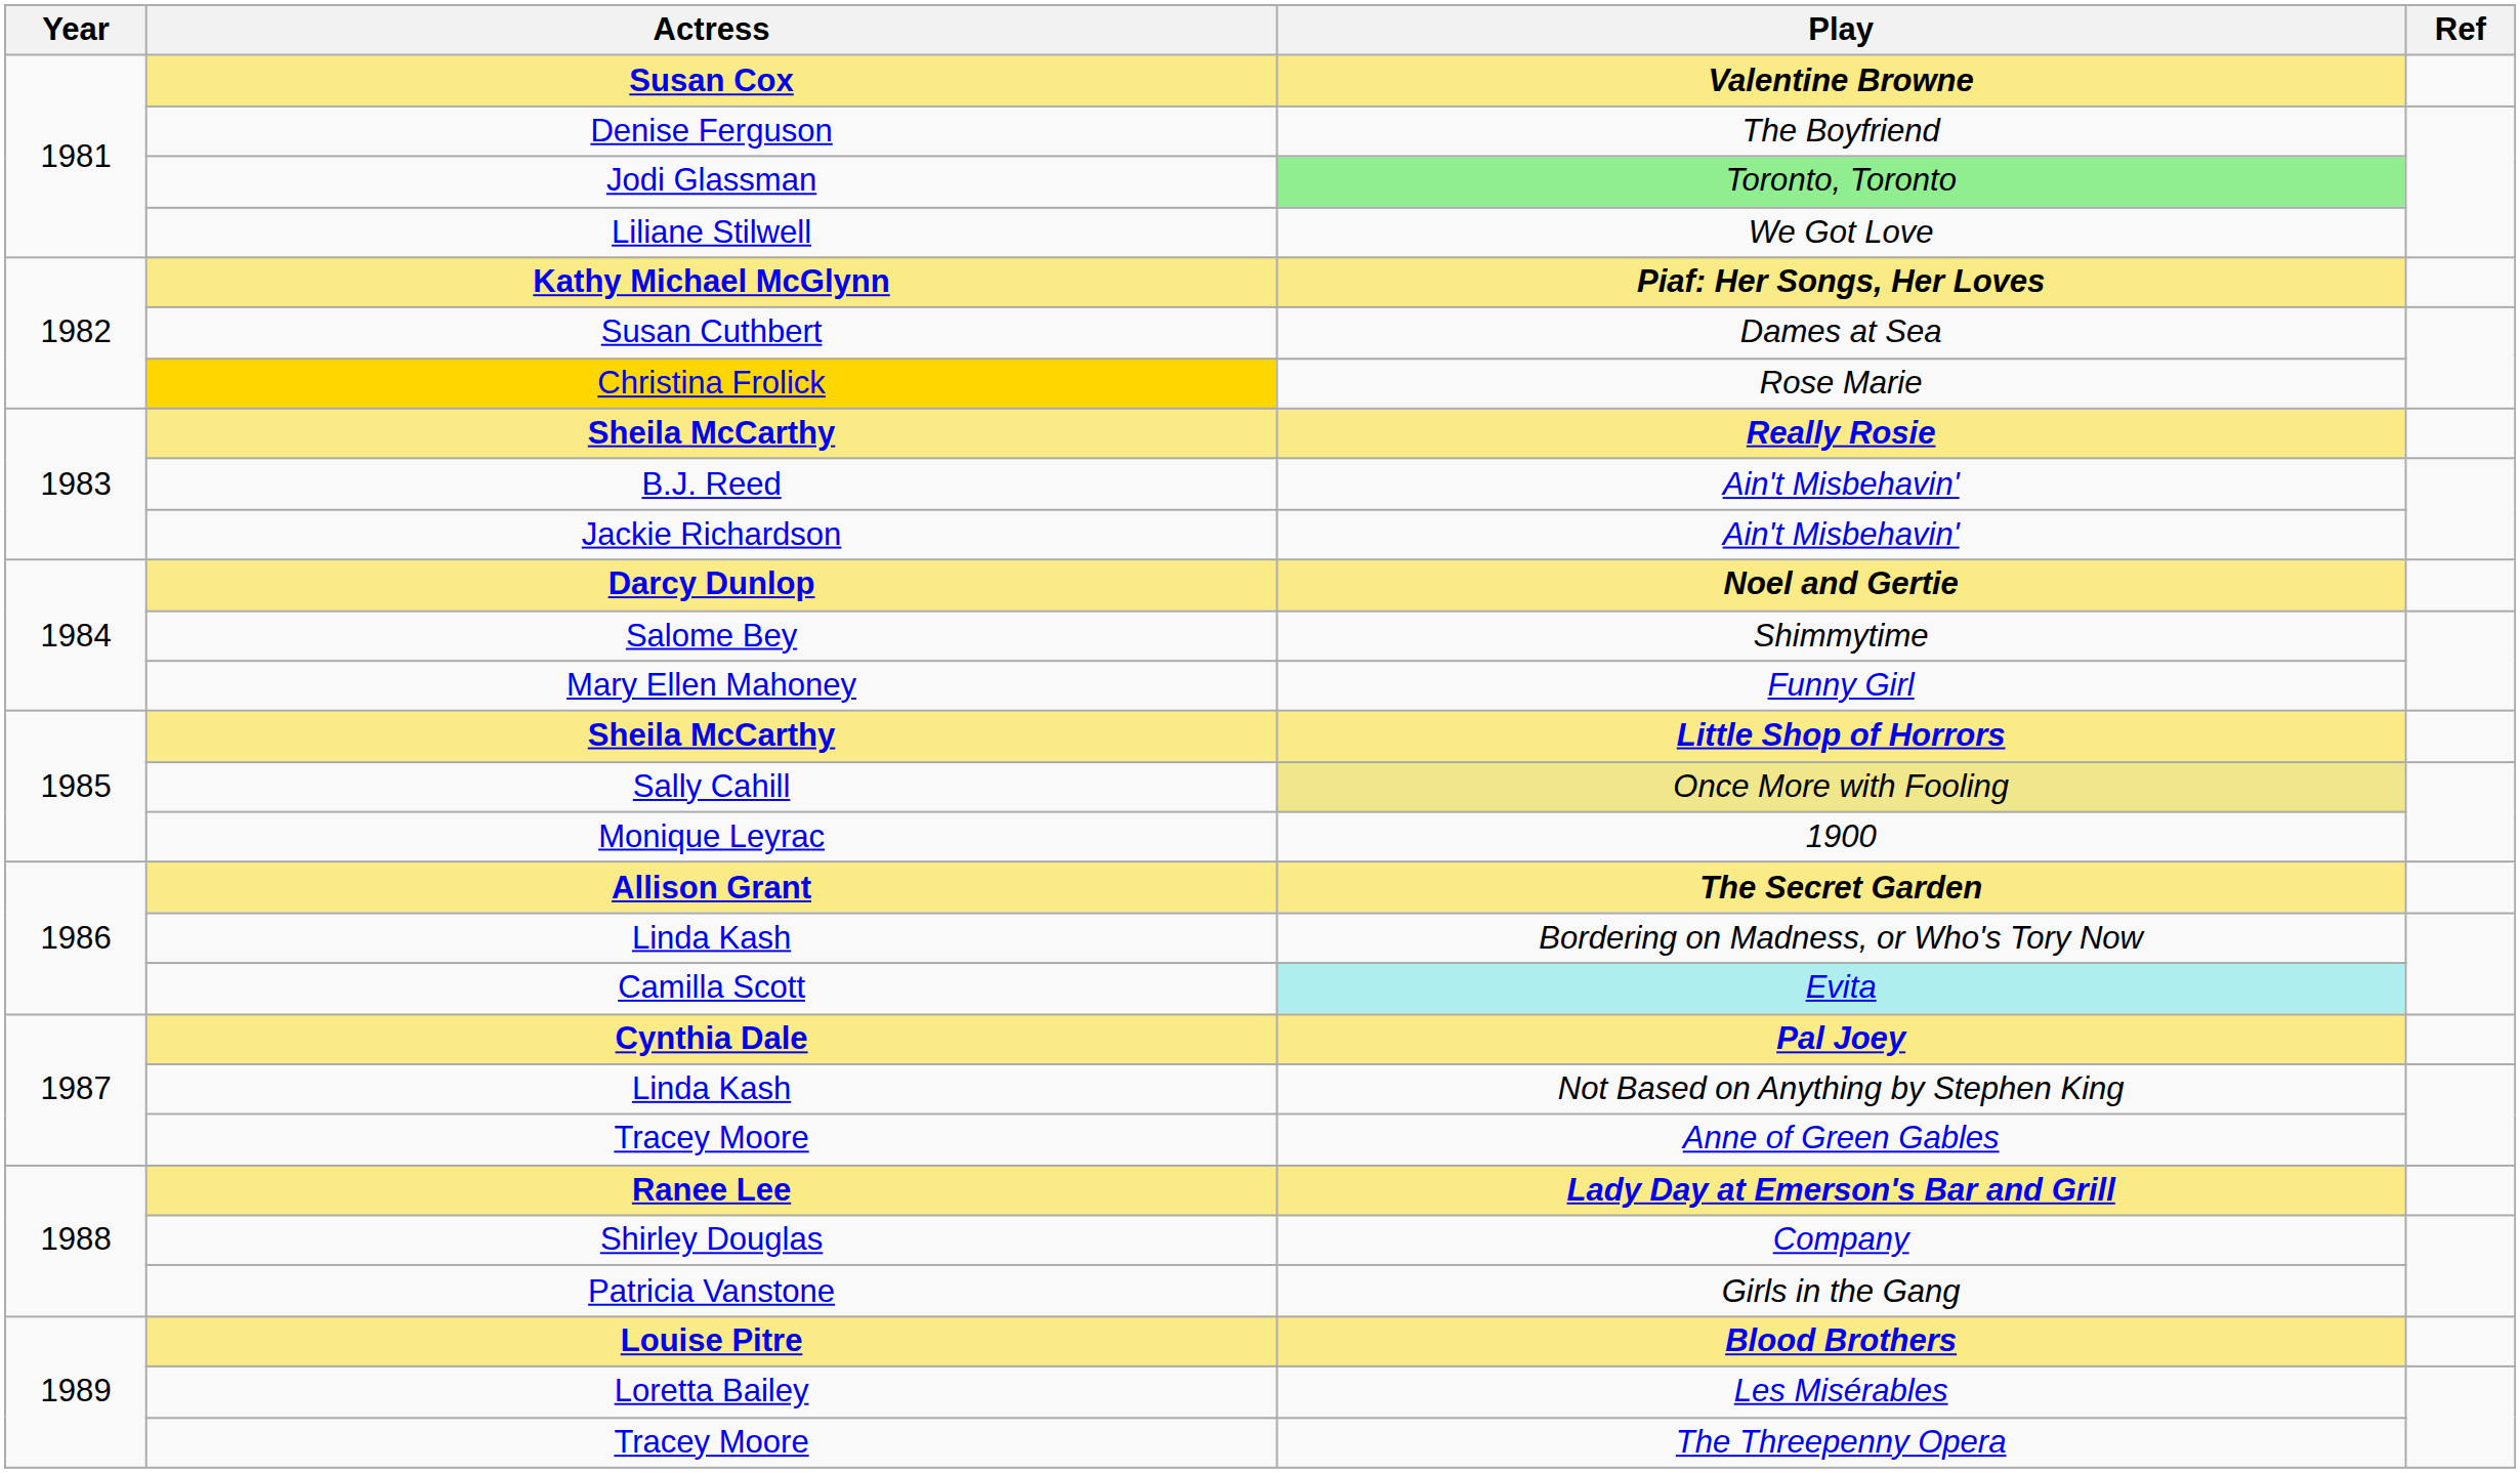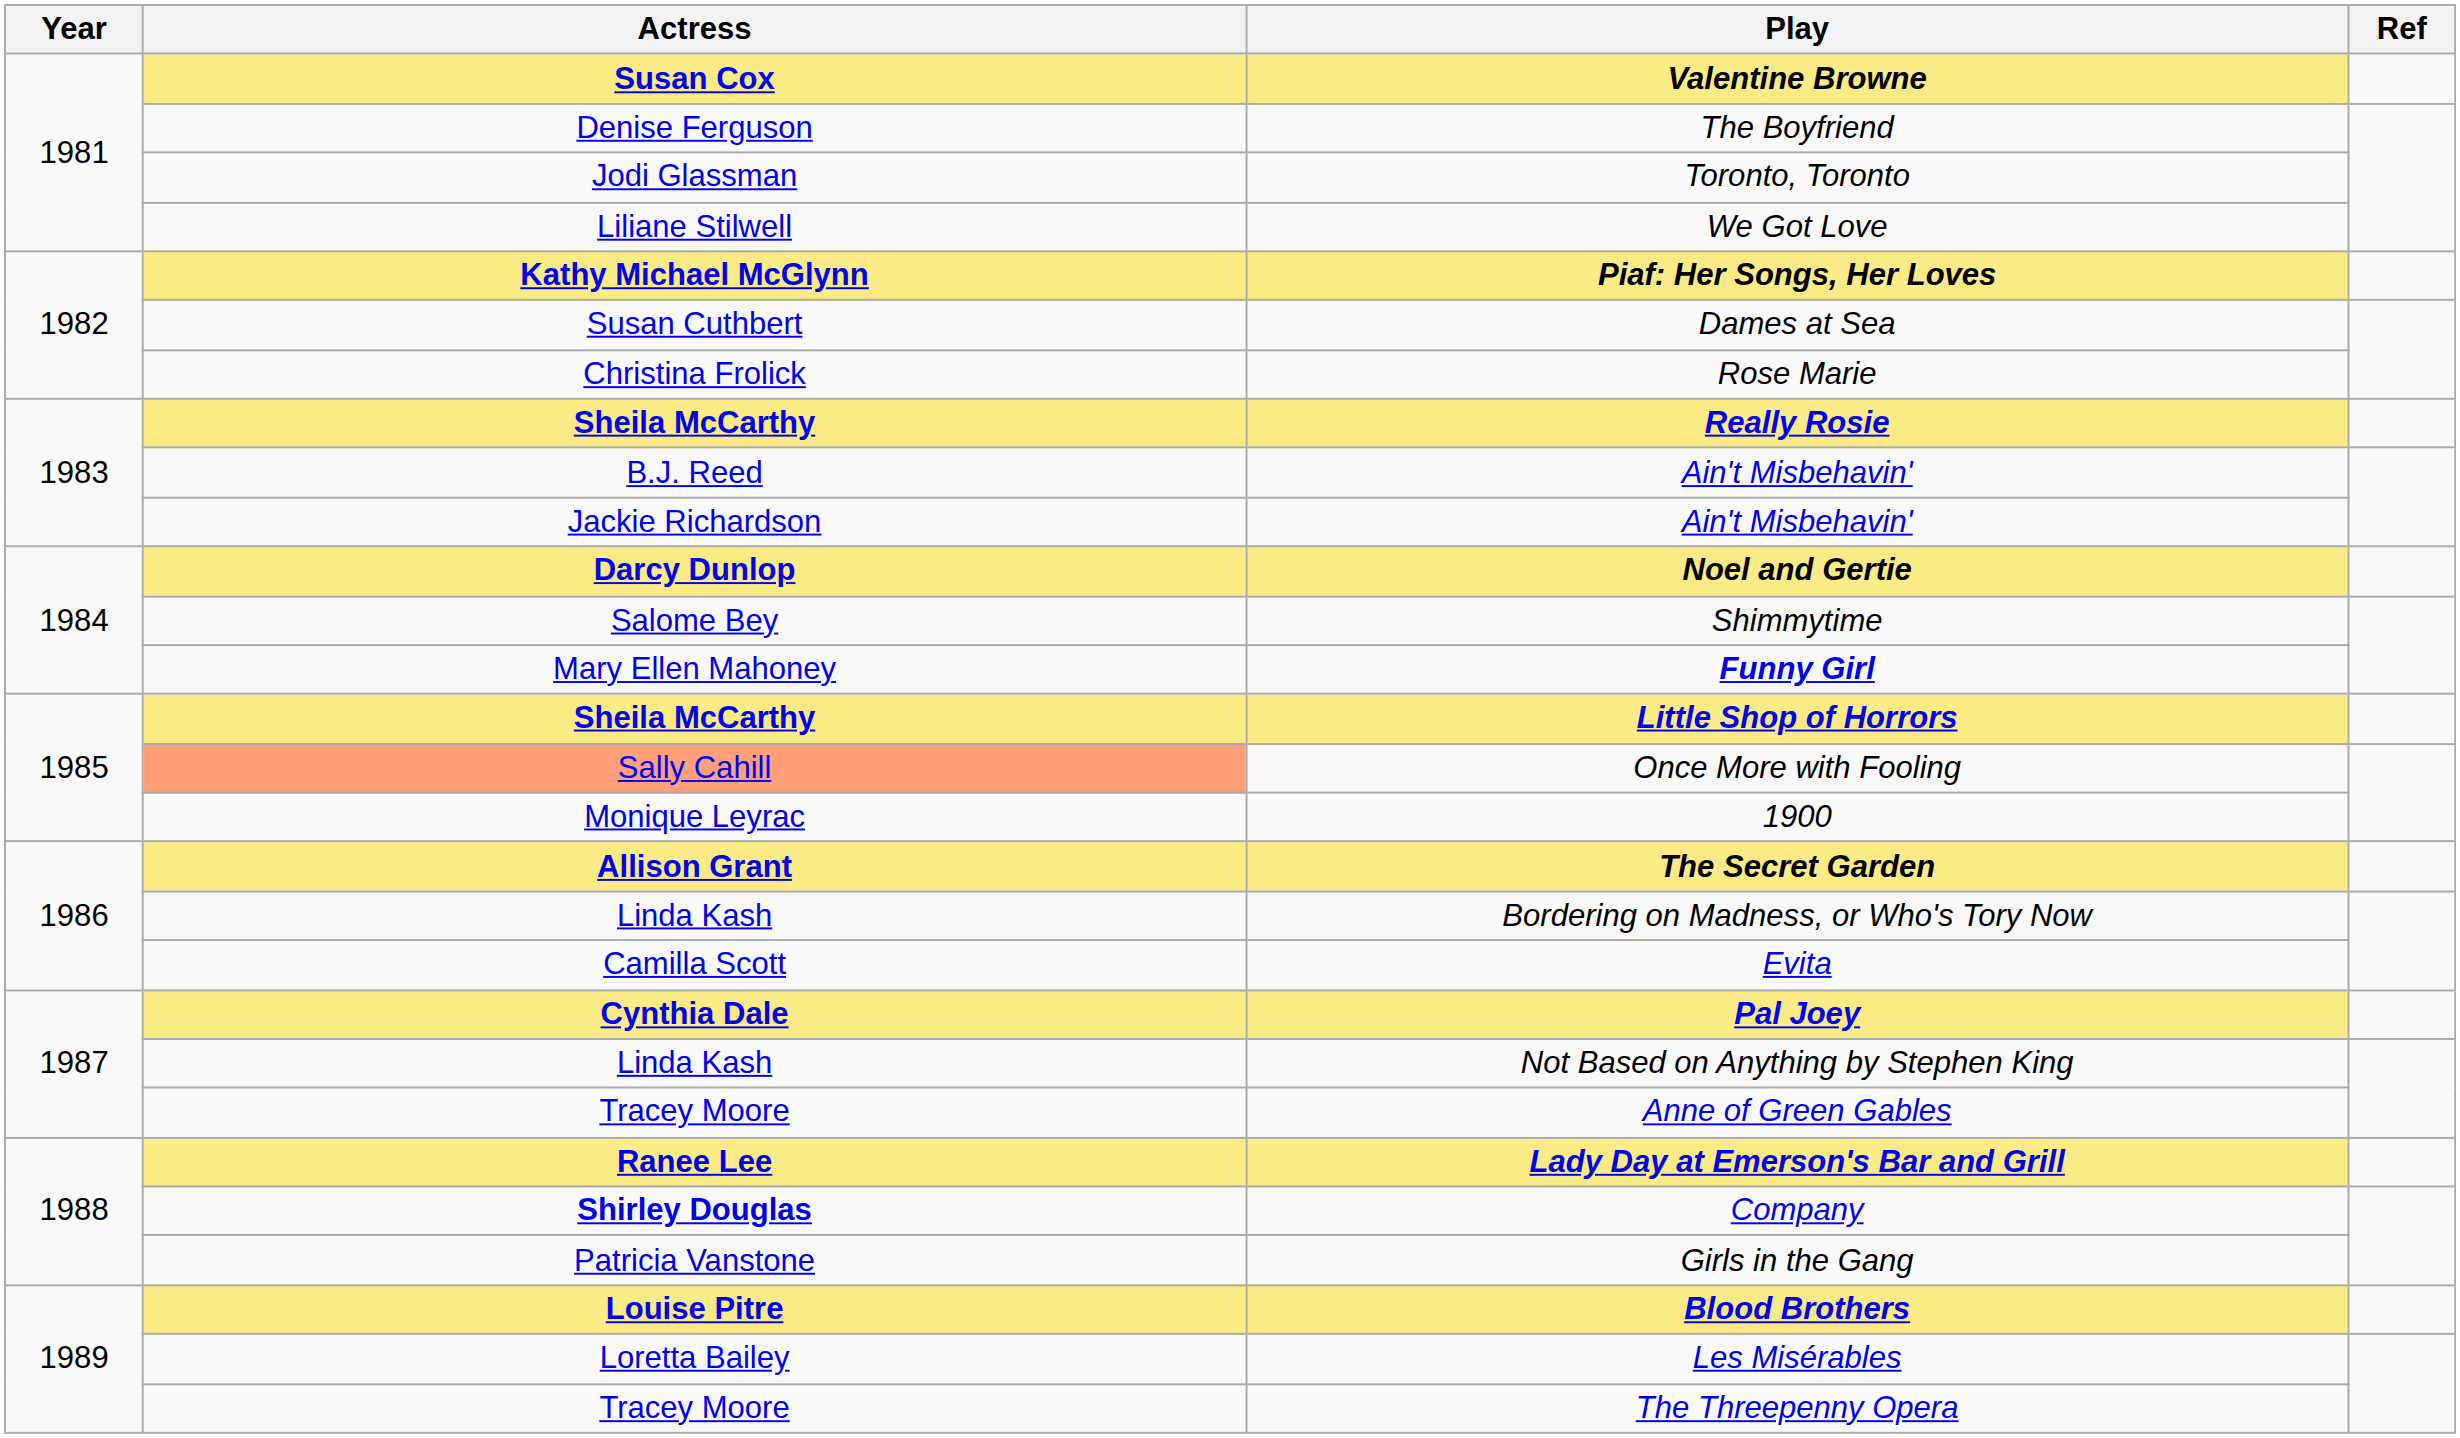Toronto, Toronto | Play: lightgreen background -> no background
Rose Marie | Actress: gold background -> no background
Funny Girl | Play: normal -> bold
Once More with Fooling | Actress: no background -> lightsalmon background
Once More with Fooling | Play: khaki background -> no background
Evita | Play: paleturquoise background -> no background
Company | Actress: normal -> bold
